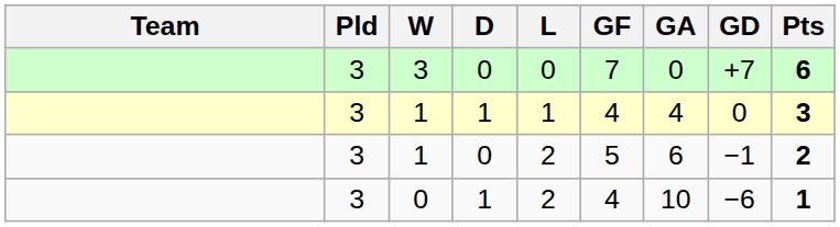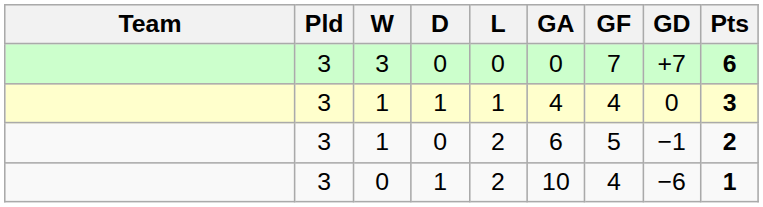columns swapped: GF <-> GA
